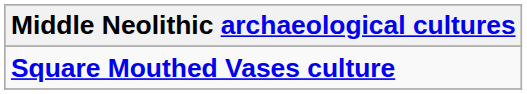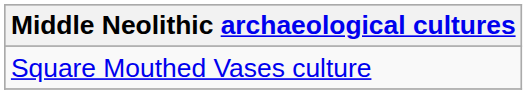row 2 | column 1: bold -> normal
